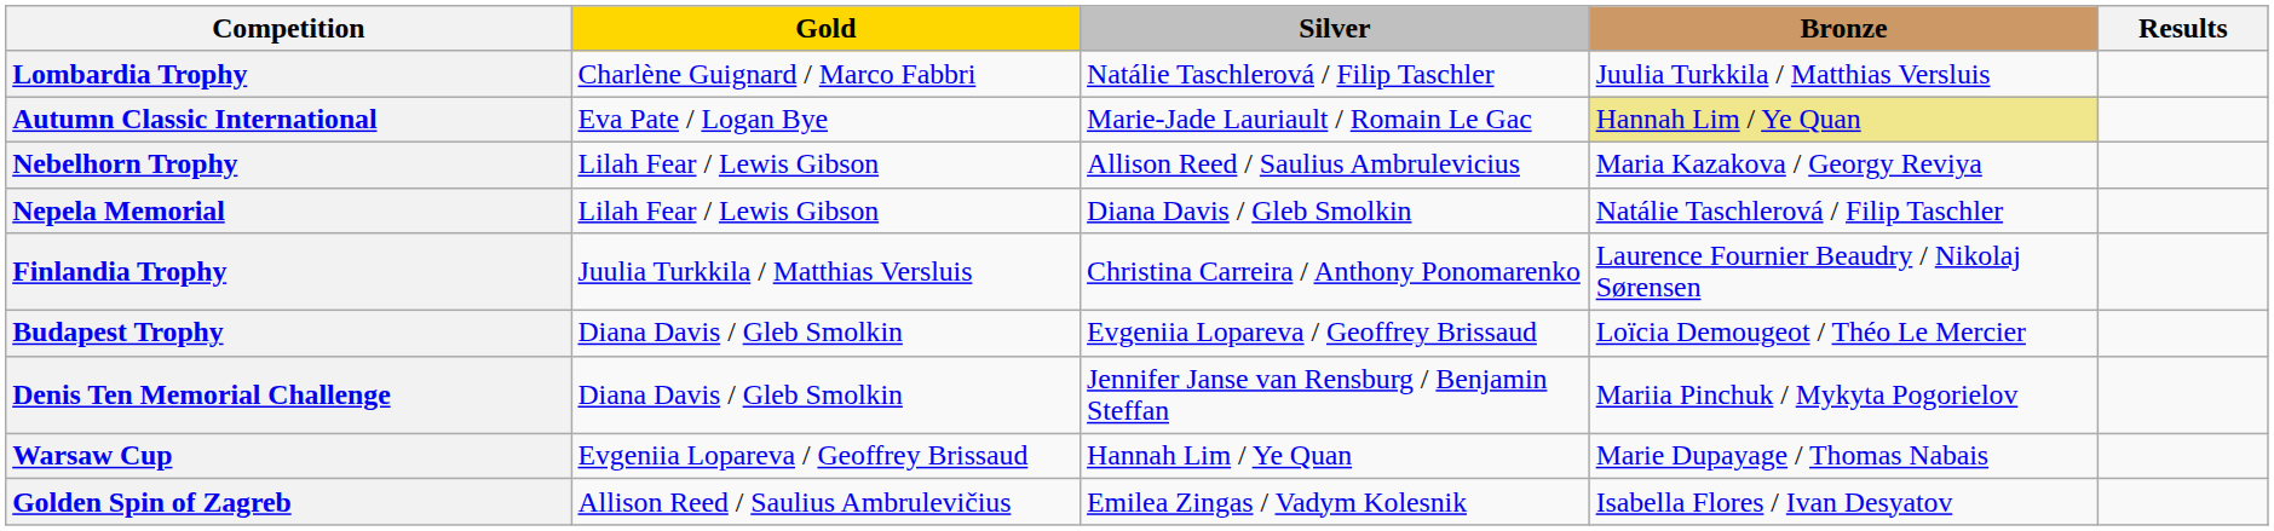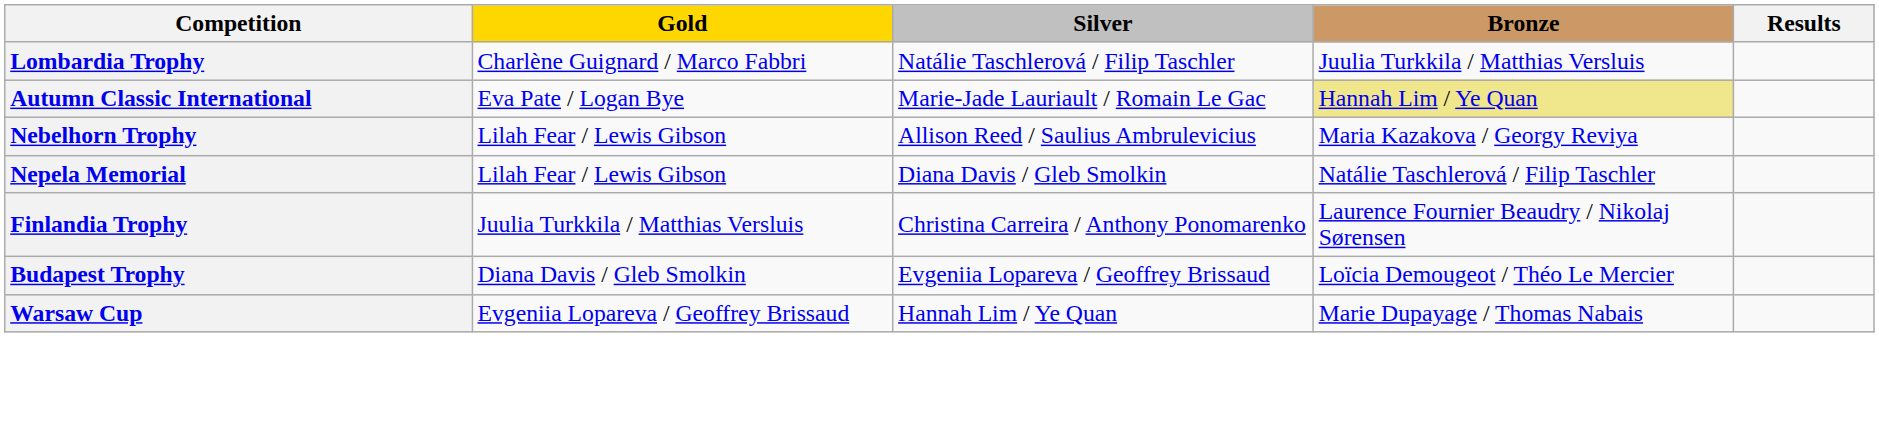- row: Denis Ten Memorial Challenge | Diana Davis / Gleb Smolkin | Jennifer Janse van Rensburg / Benjamin Steffan | Mariia Pinchuk / Mykyta Pogorielov
- row: Golden Spin of Zagreb | Allison Reed / Saulius Ambrulevičius | Emilea Zingas / Vadym Kolesnik | Isabella Flores / Ivan Desyatov
